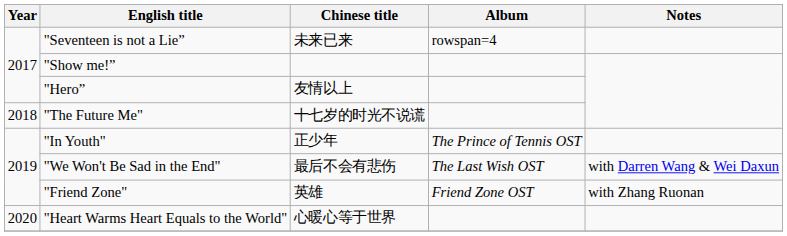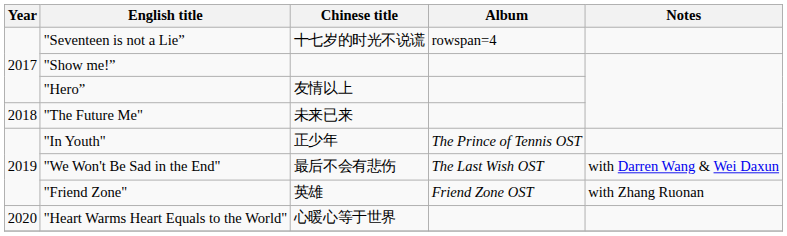"Seventeen is not a Lie” | Chinese title: 未来已来 -> 十七岁的时光不说谎
"The Future Me" | Chinese title: 十七岁的时光不说谎 -> 未来已来
